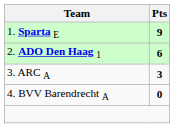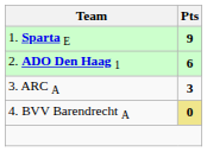4. BVV Barendrecht A | Pts: no background -> khaki background
